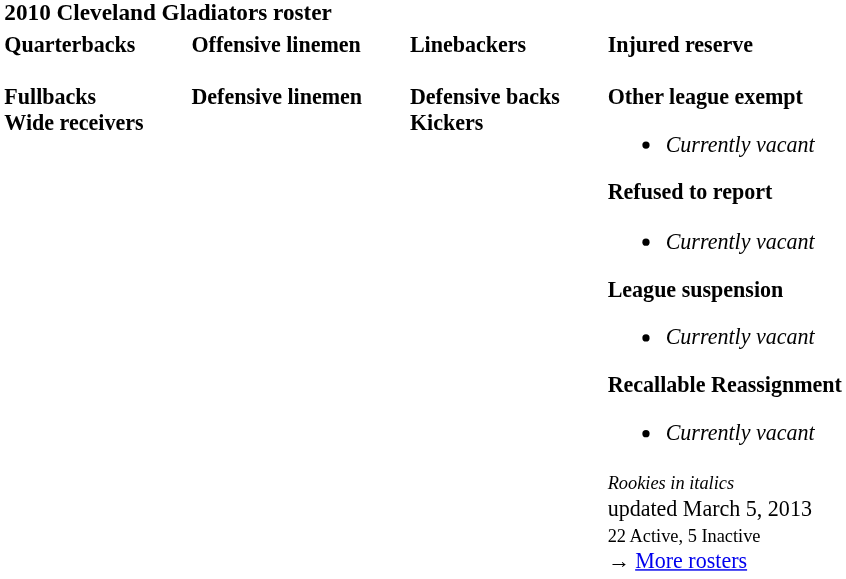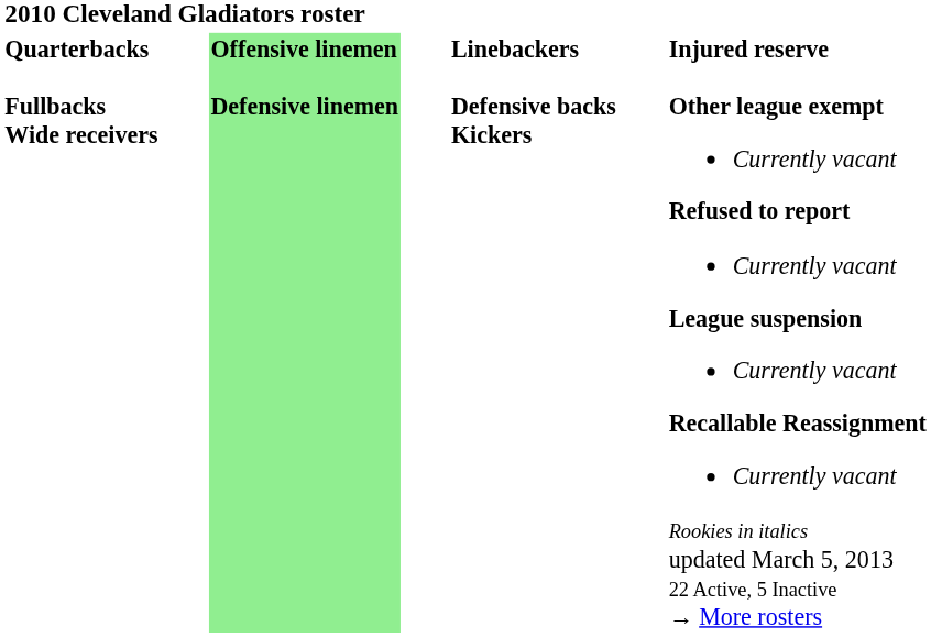Quarterbacks Fullbacks Wide receivers | column 2: no background -> lightgreen background
